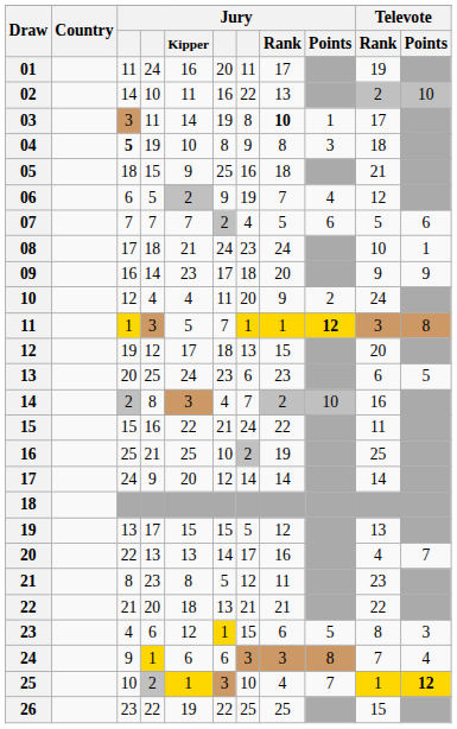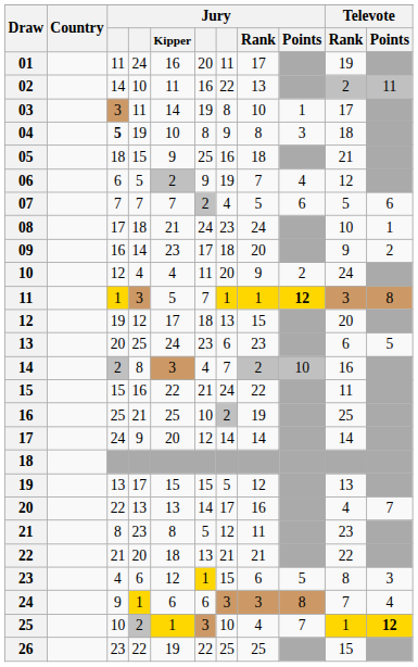02 | Televote / Points: 10 -> 11
03 | Jury / Rank: bold -> normal
09 | Televote / Points: 9 -> 2
